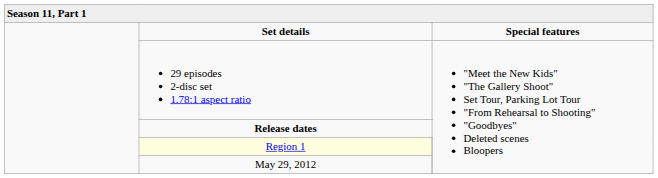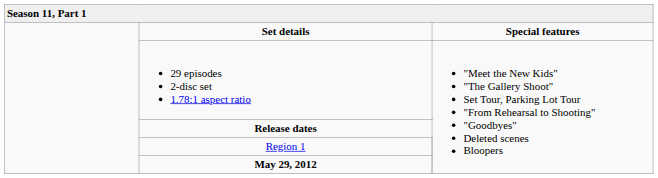Region 1 | column 2: lightyellow background -> no background
May 29, 2012 | column 2: normal -> bold
